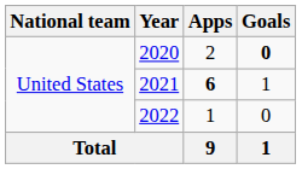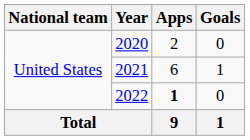2020 | Goals: bold -> normal
2021 | Apps: bold -> normal
2022 | Apps: normal -> bold
